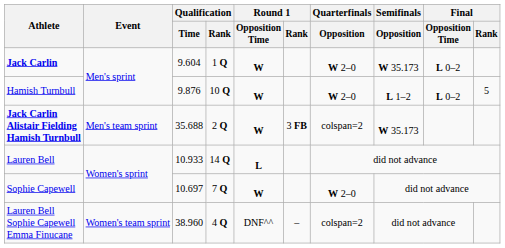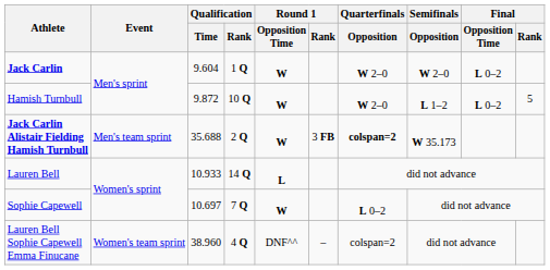Jack Carlin | Semifinals / Opposition: W 35.173 -> W 2–0
Hamish Turnbull | Qualification / Time: 9.876 -> 9.872
Jack Carlin Alistair Fielding Hamish Turnbull | Quarterfinals / Opposition: normal -> bold
Sophie Capewell | Quarterfinals / Opposition: W 2–0 -> L 0–2
